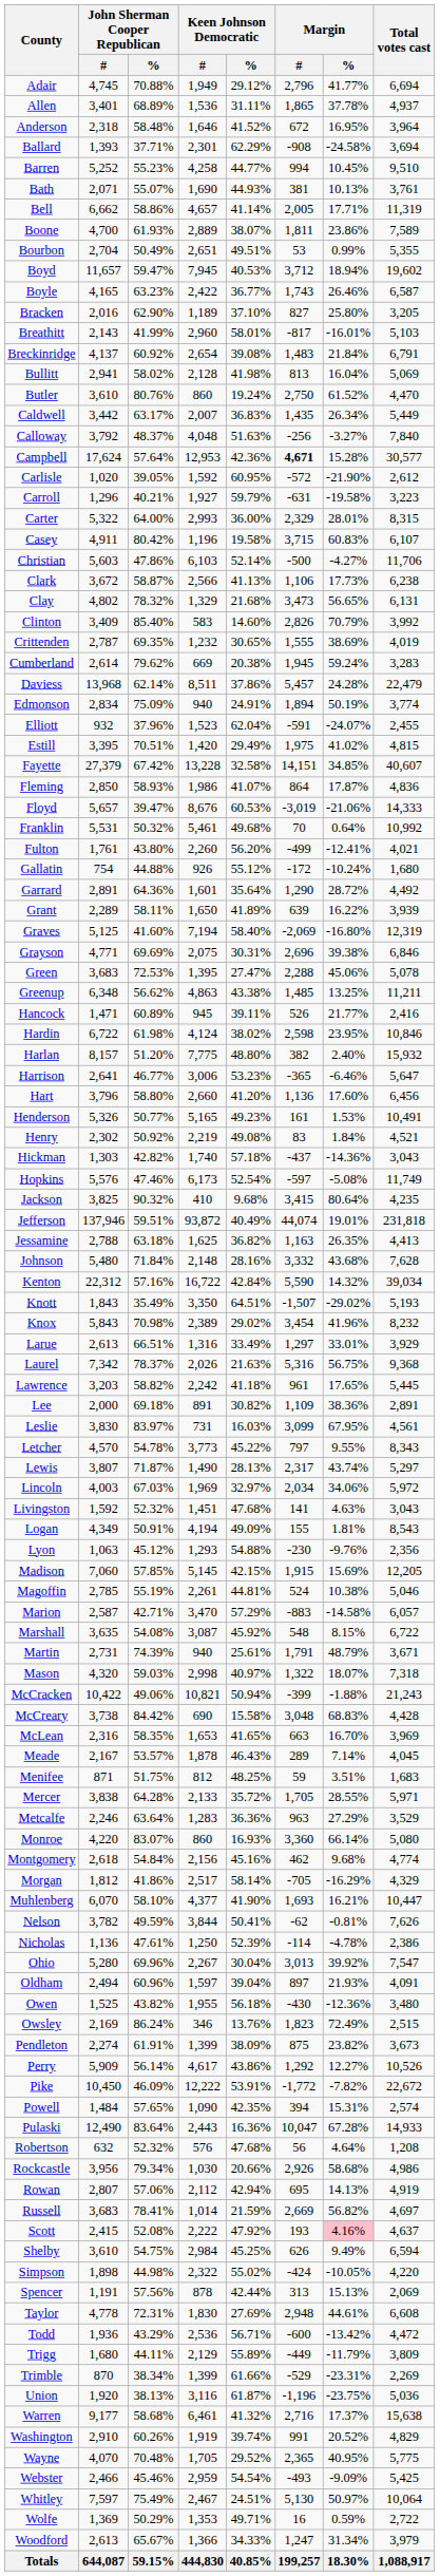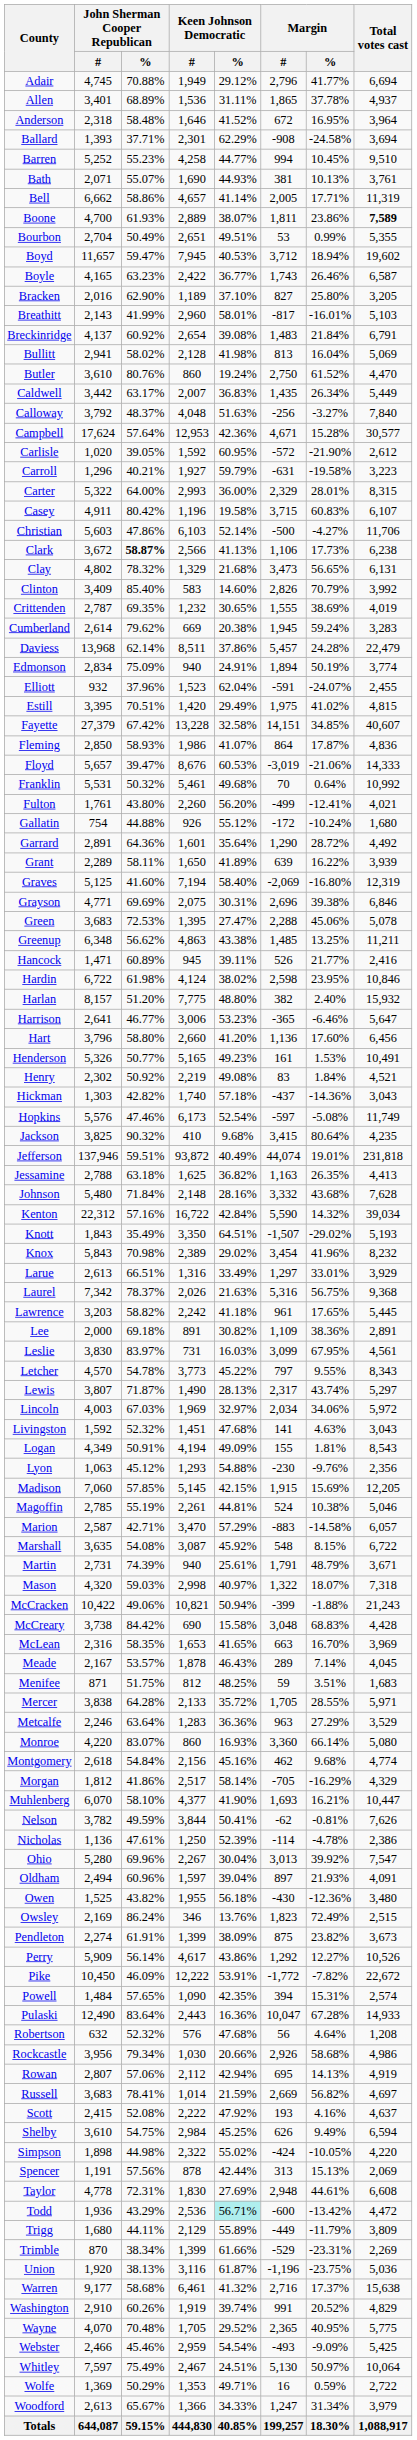Boone | Total votes cast: normal -> bold
Campbell | Margin / #: bold -> normal
Clark | John Sherman Cooper Republican / %: normal -> bold
Scott | Margin / %: pink background -> no background
Todd | Keen Johnson Democratic / %: no background -> paleturquoise background
